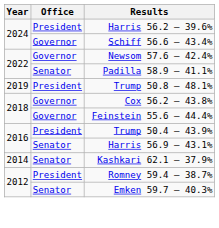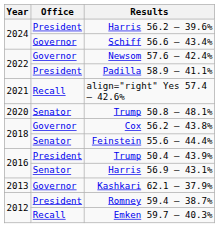Padilla 58.9 – 41.1% | Office: Senator -> President
+ row: 2021 | Recall | align="right" Yes 57.4 – 42.6%
Trump 50.8 – 48.1% | Year: 2019 -> 2020
Trump 50.8 – 48.1% | Office: President -> Senator
Feinstein 55.6 – 44.4% | Office: Governor -> Senator
Kashkari 62.1 – 37.9% | Year: 2014 -> 2013
Kashkari 62.1 – 37.9% | Office: Senator -> Governor
Emken 59.7 – 40.3% | Office: Senator -> Recall
